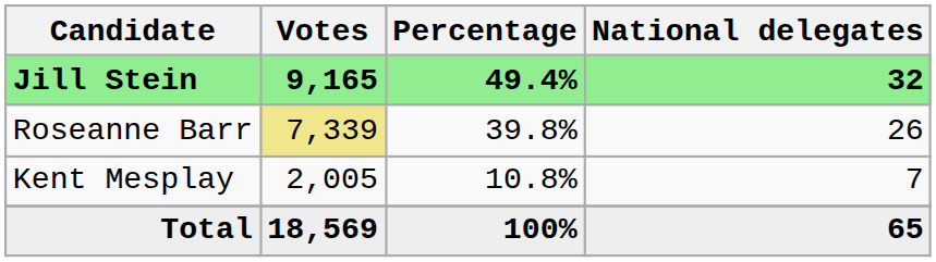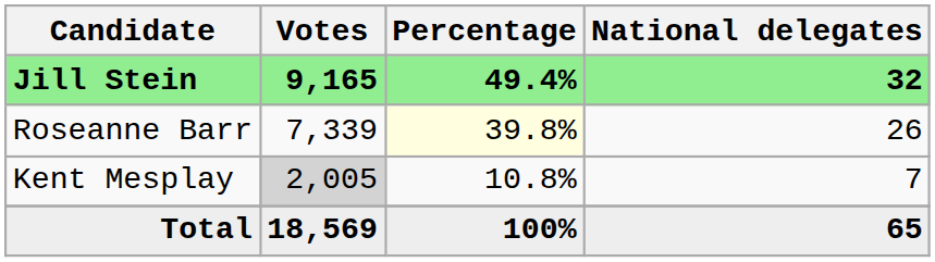Roseanne Barr | Votes: khaki background -> no background
Roseanne Barr | Percentage: no background -> lightyellow background
Kent Mesplay | Votes: no background -> lightgrey background
